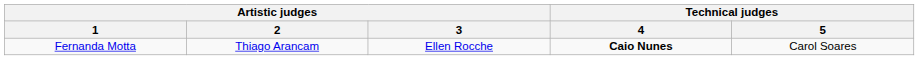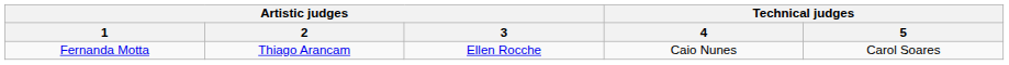Fernanda Motta | Technical judges / 4: bold -> normal
